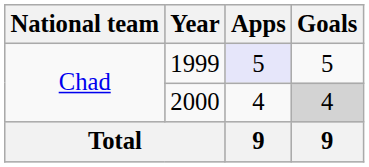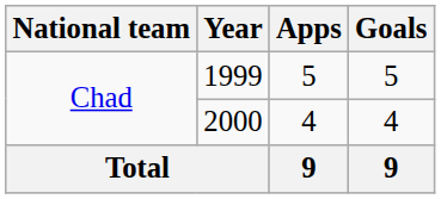1999 | Apps: lavender background -> no background
2000 | Goals: lightgrey background -> no background
